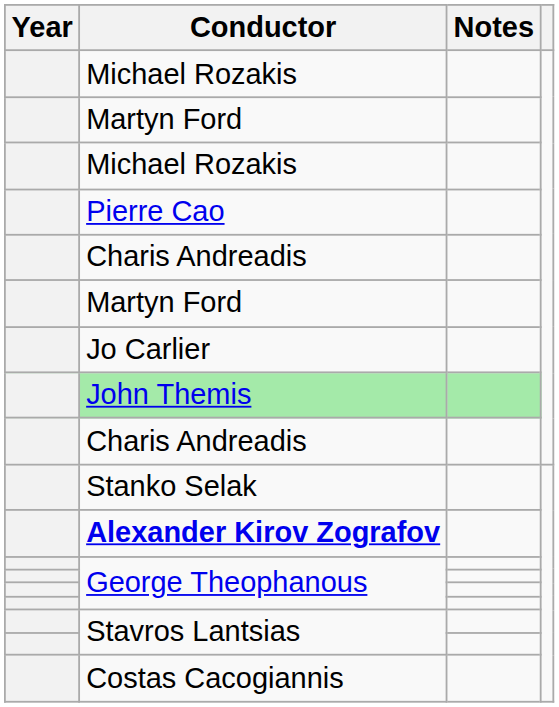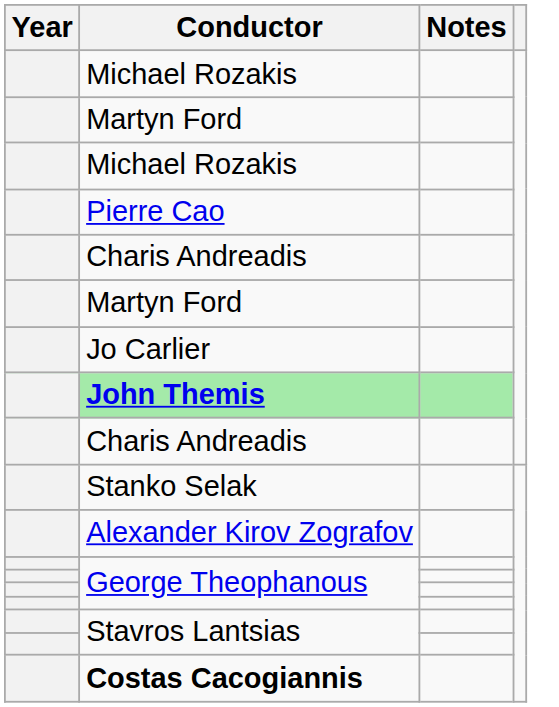John Themis | Conductor: normal -> bold
Alexander Kirov Zografov | Conductor: bold -> normal
Costas Cacogiannis | Conductor: normal -> bold
